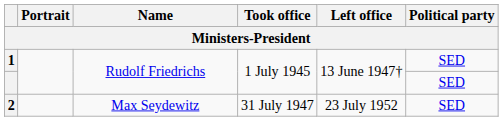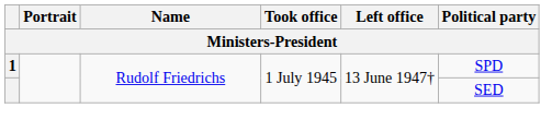1 | Political party: SED -> SPD
- row: 2 | Max Seydewitz | 31 July 1947 | 23 July 1952 | SED
